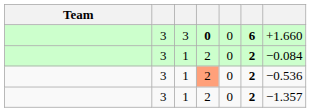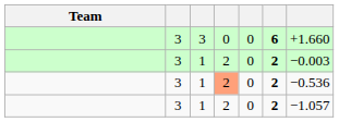row 2 | column 4: bold -> normal
row 3 | column 7: −0.084 -> −0.003
row 5 | column 7: −1.357 -> −1.057
